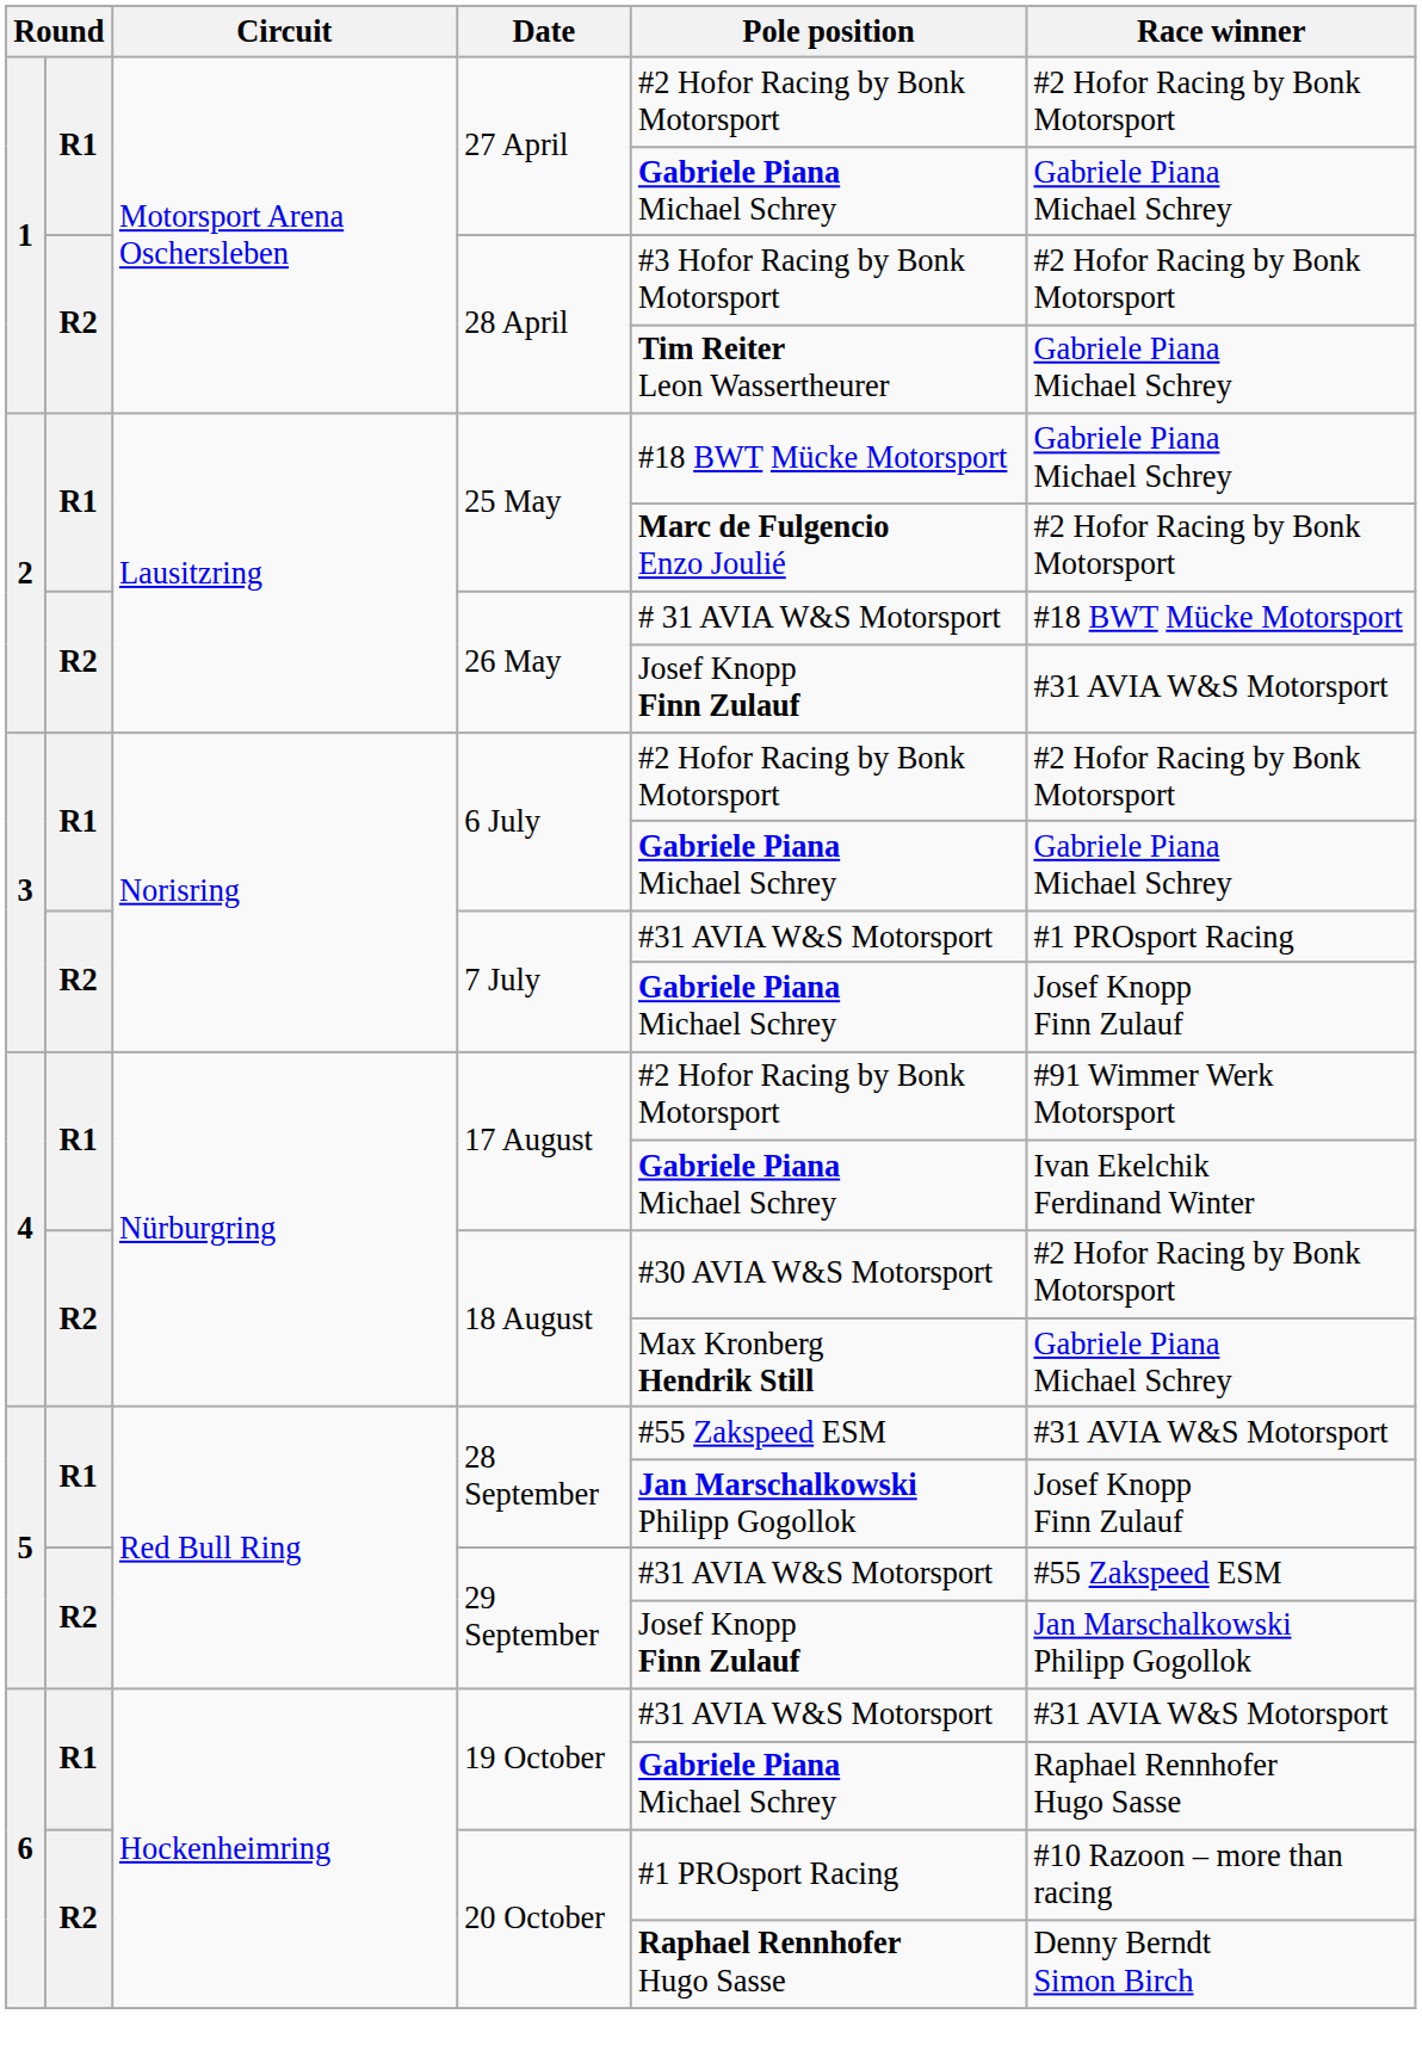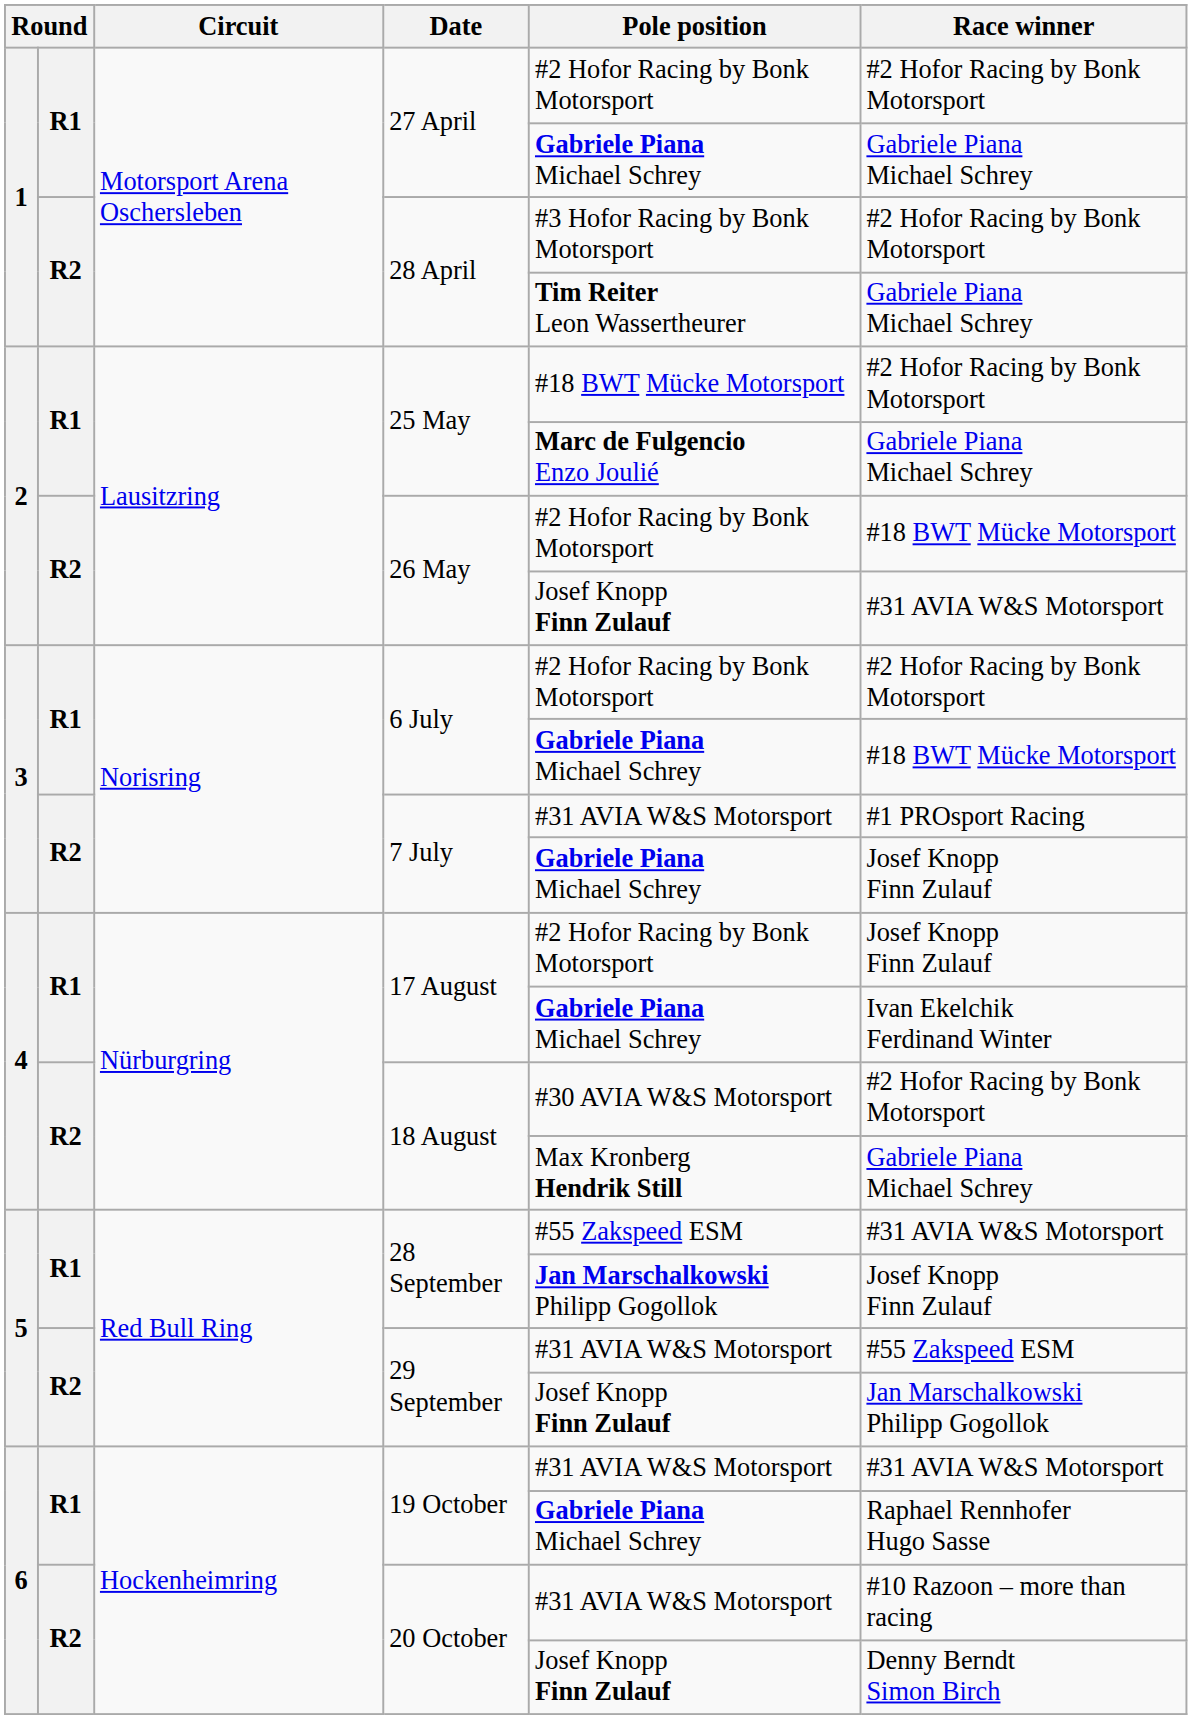row 6 | Race winner: Gabriele Piana Michael Schrey -> #2 Hofor Racing by Bonk Motorsport
row 7 | Race winner: #2 Hofor Racing by Bonk Motorsport -> Gabriele Piana Michael Schrey
row 8 | Pole position: # 31 AVIA W&S Motorsport -> #2 Hofor Racing by Bonk Motorsport
row 11 | Race winner: Gabriele Piana Michael Schrey -> #18 BWT Mücke Motorsport
row 14 | Race winner: #91 Wimmer Werk Motorsport -> Josef Knopp Finn Zulauf
row 24 | Pole position: #1 PROsport Racing -> #31 AVIA W&S Motorsport
row 25 | Pole position: Raphael Rennhofer Hugo Sasse -> Josef Knopp Finn Zulauf
